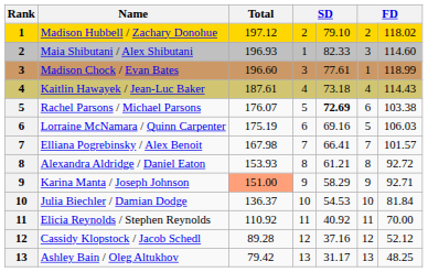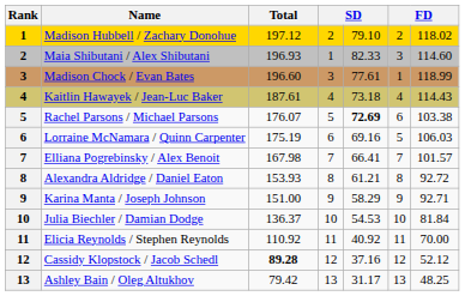Karina Manta / Joseph Johnson | Total: lightsalmon background -> no background
Cassidy Klopstock / Jacob Schedl | Total: normal -> bold
